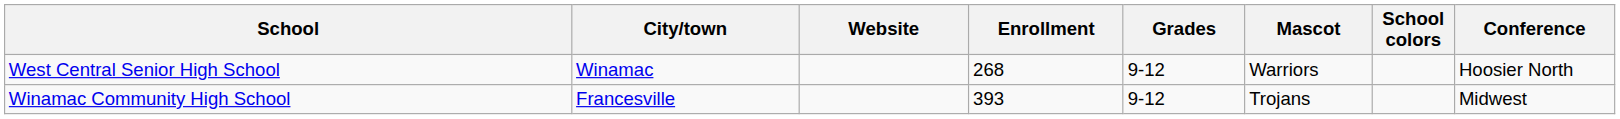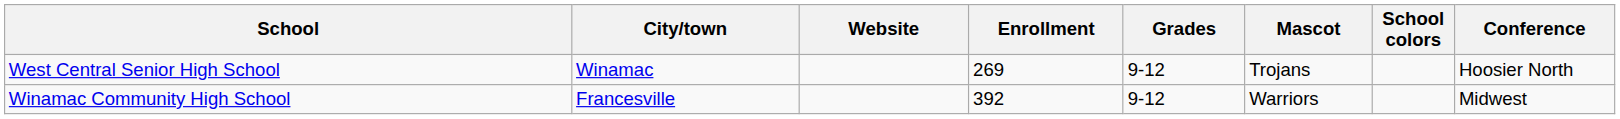West Central Senior High School | Enrollment: 268 -> 269
West Central Senior High School | Mascot: Warriors -> Trojans
Winamac Community High School | Enrollment: 393 -> 392
Winamac Community High School | Mascot: Trojans -> Warriors
